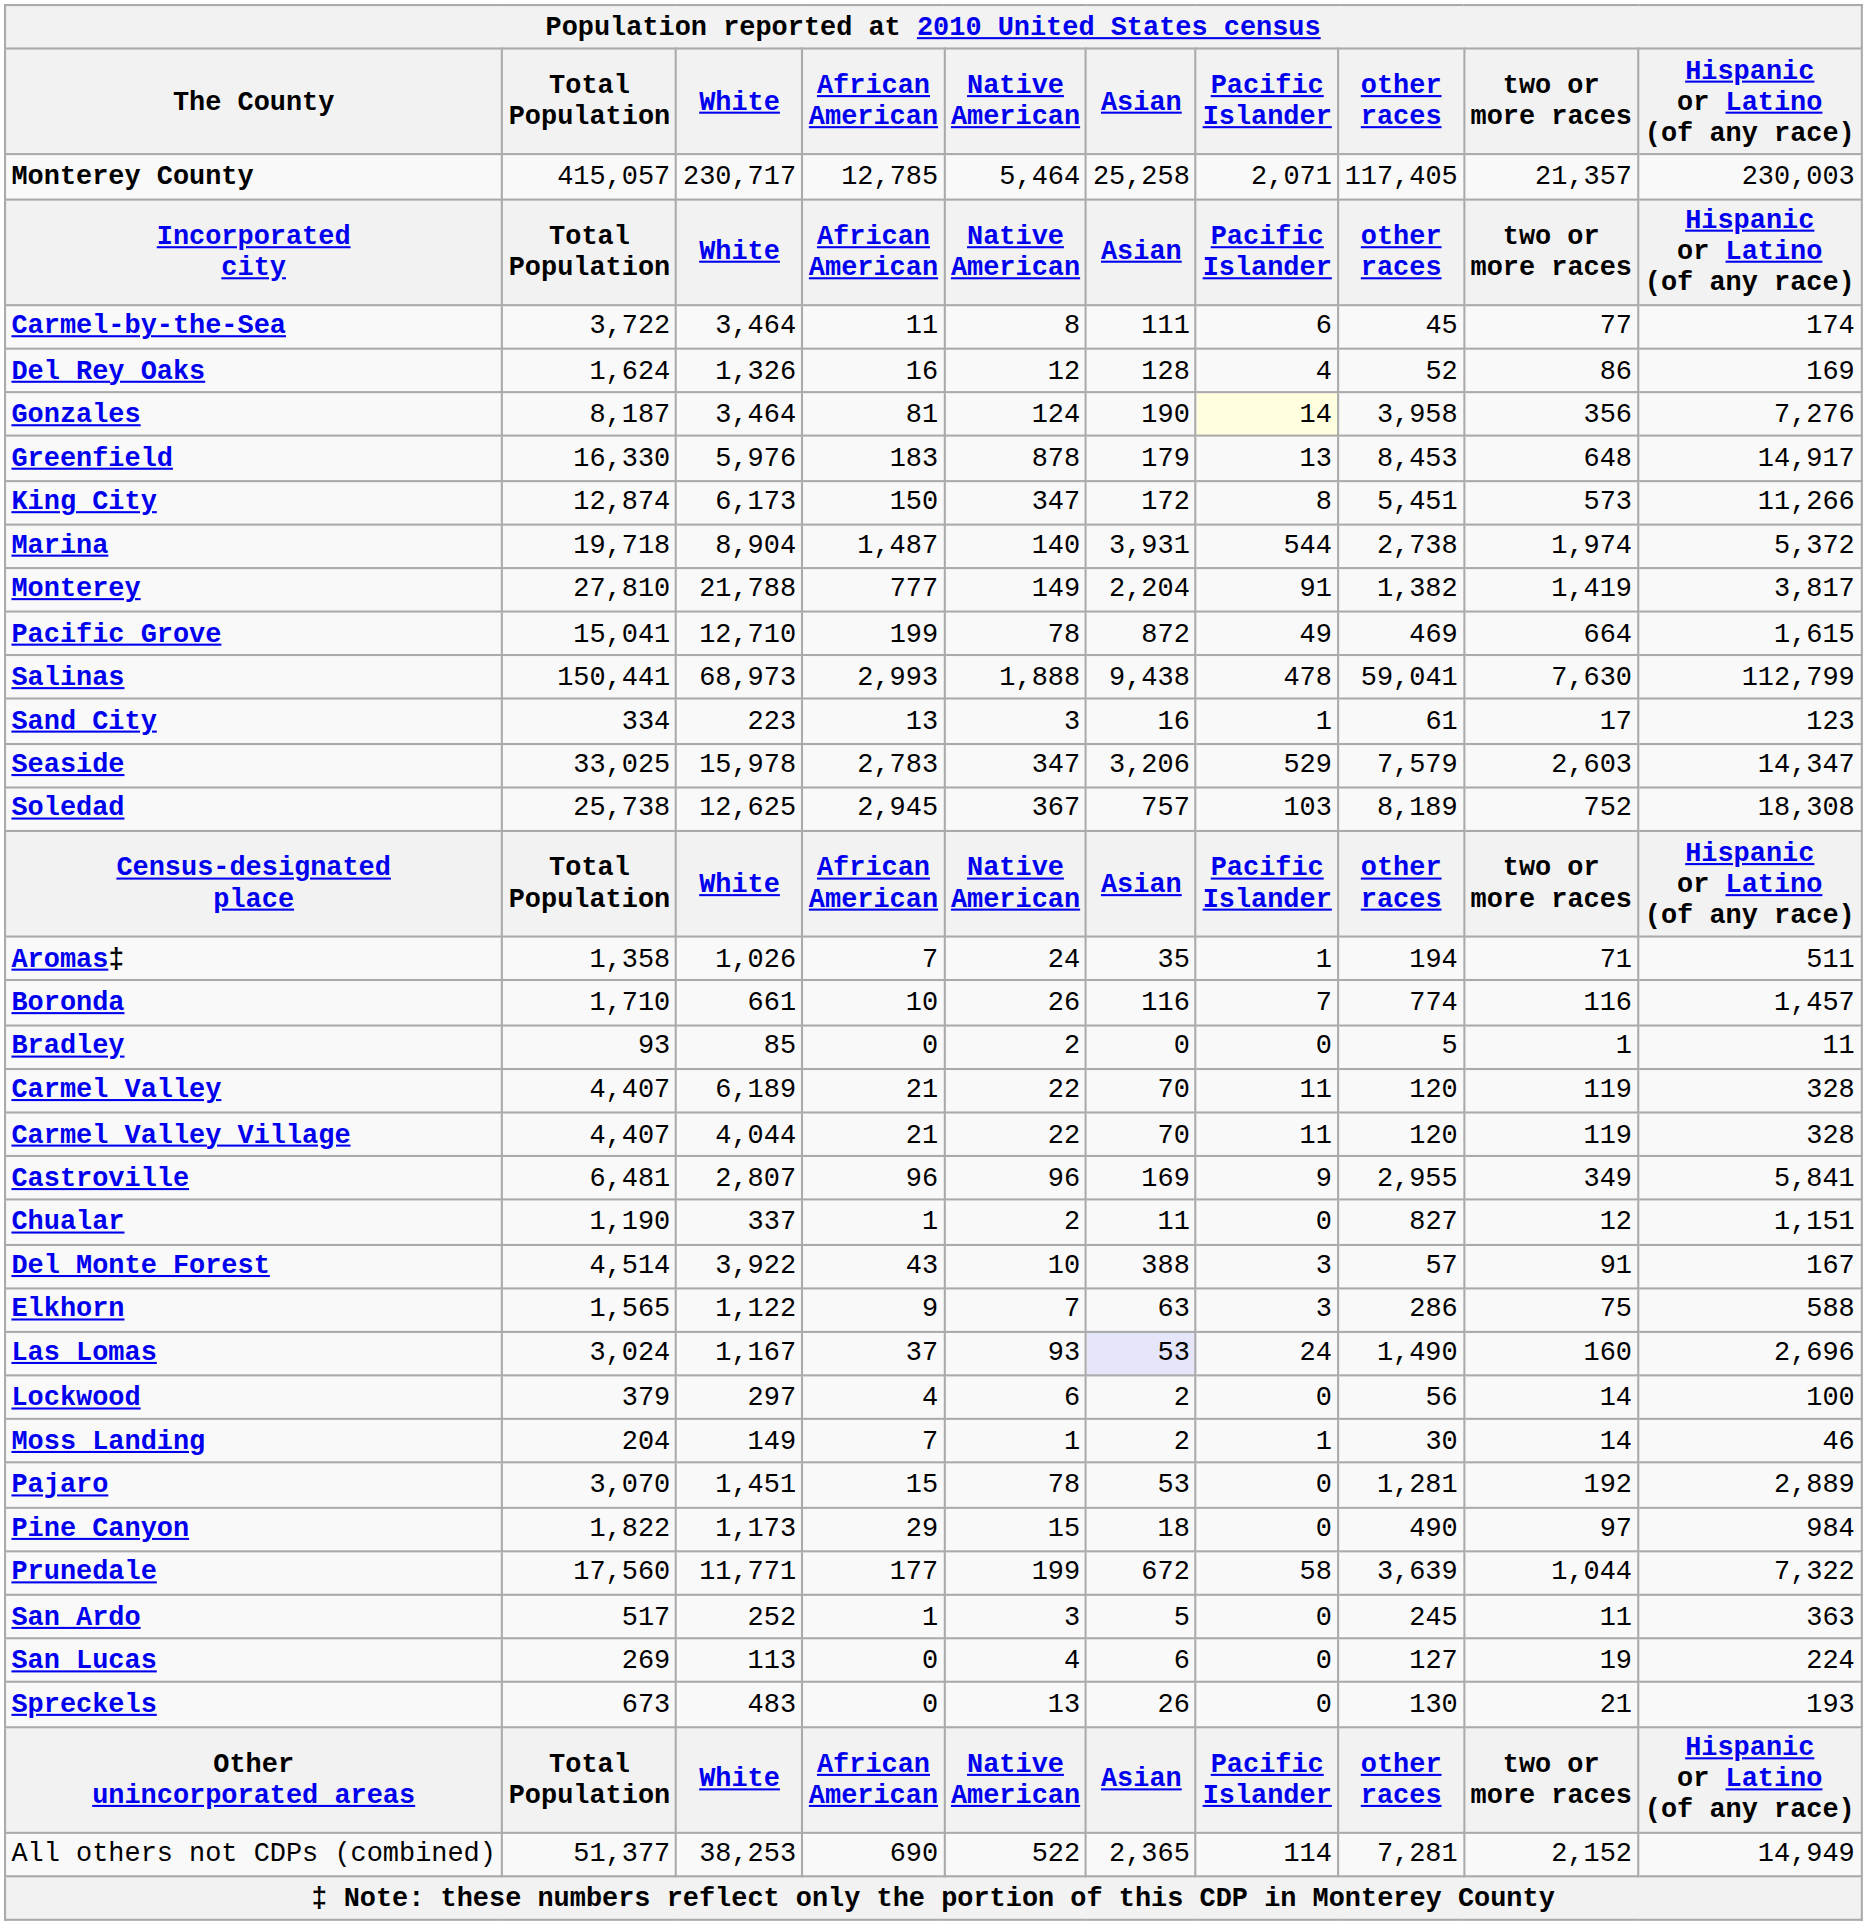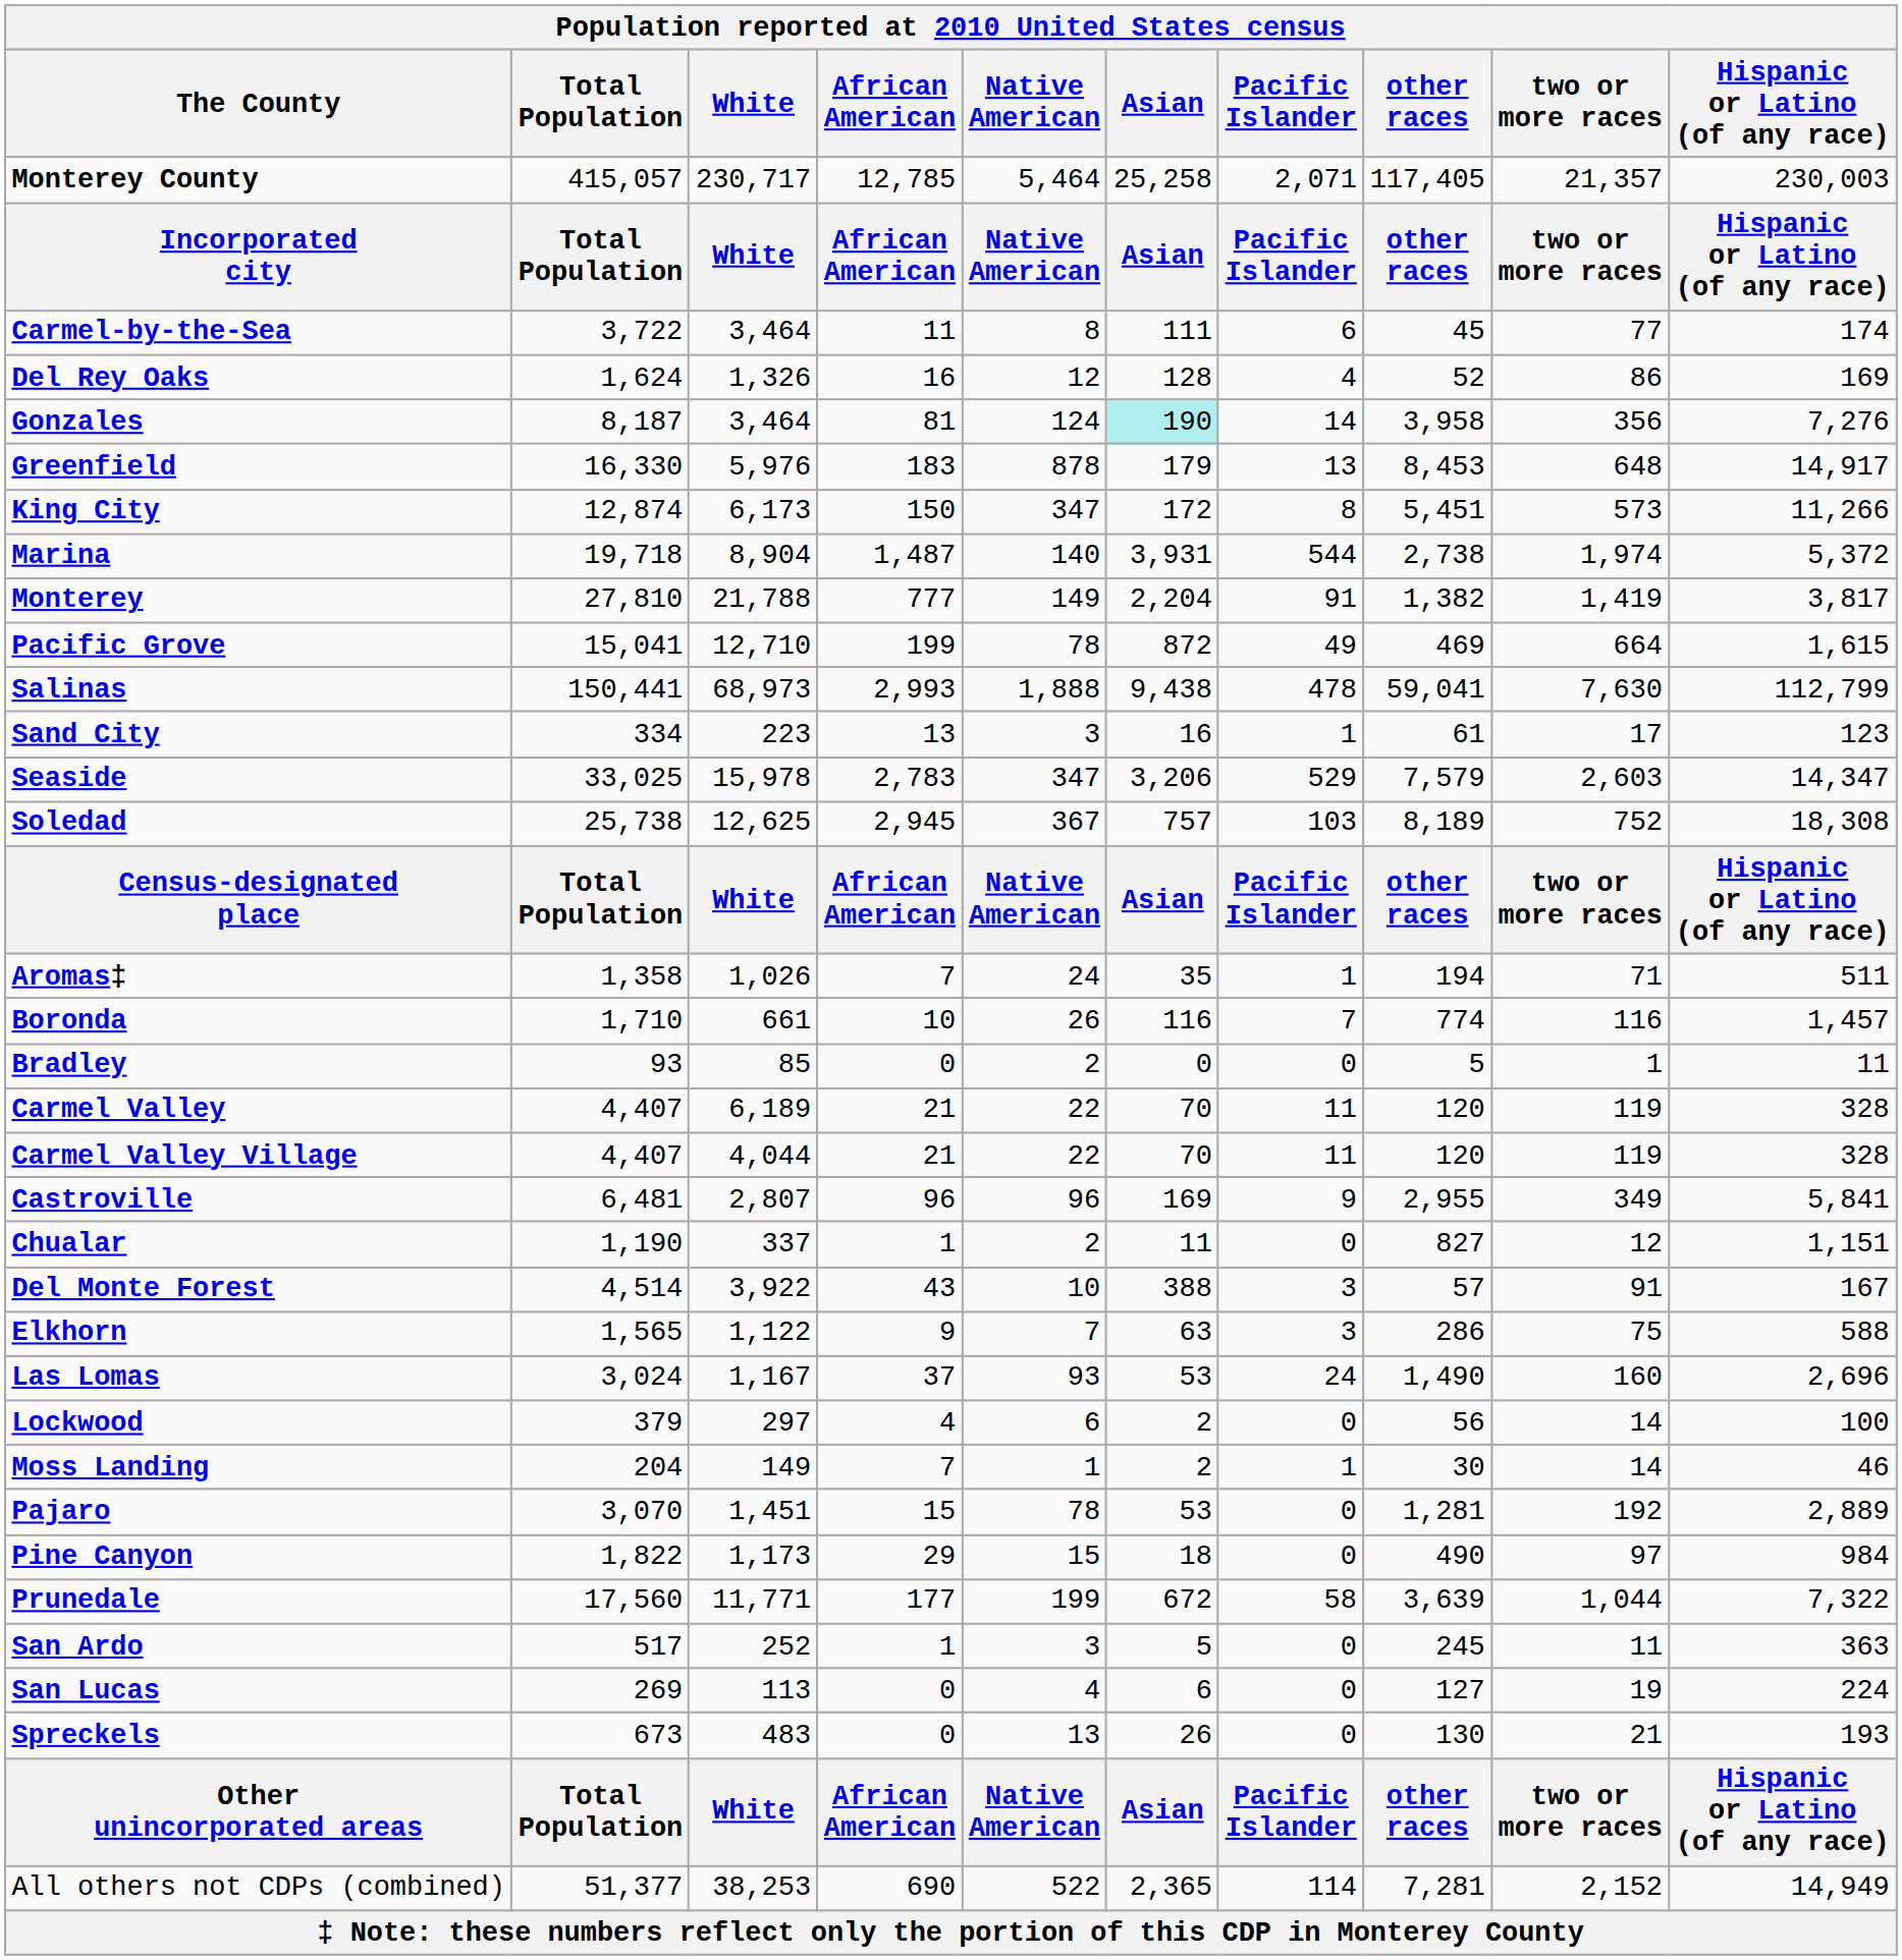Gonzales | Asian: no background -> paleturquoise background
Gonzales | Pacific Islander: lightyellow background -> no background
Las Lomas | Asian: lavender background -> no background
